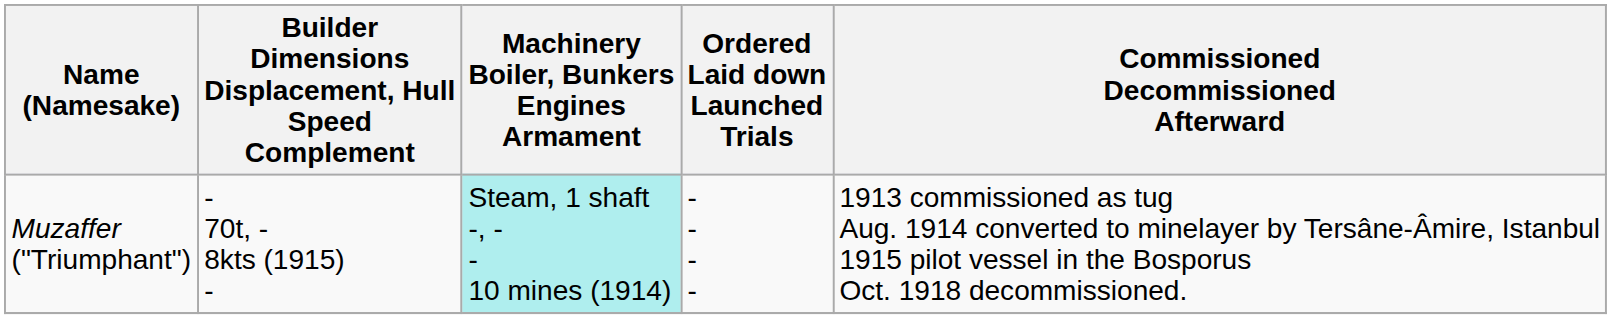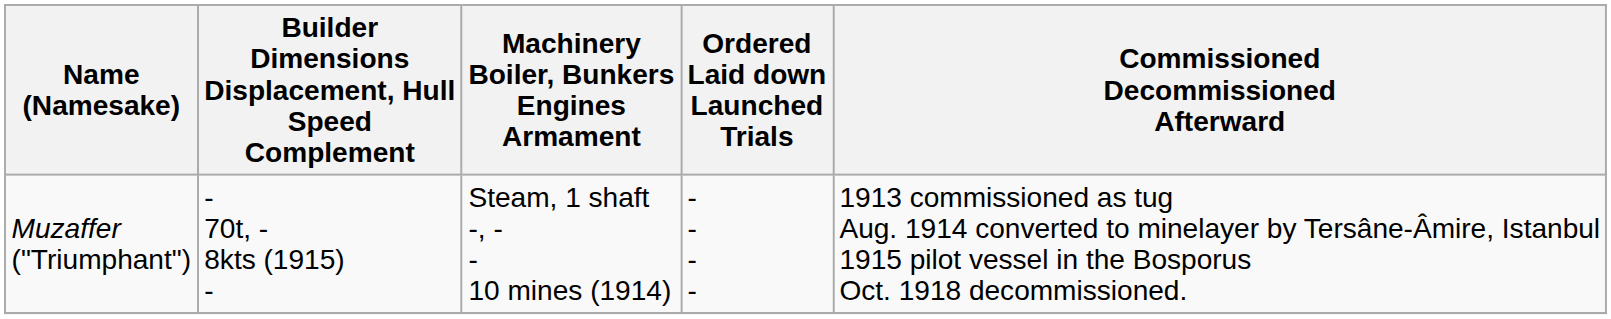Muzaffer ("Triumphant") | Machinery Boiler, Bunkers Engines Armament: paleturquoise background -> no background
